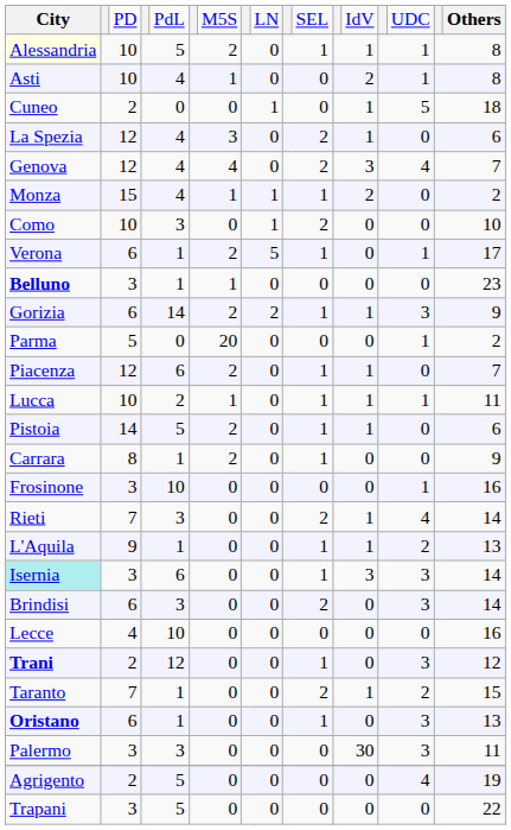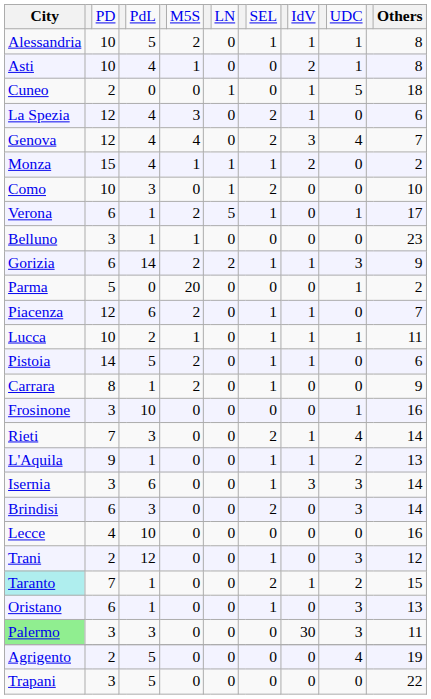Alessandria | column 1: lightyellow background -> no background
Belluno | column 1: bold -> normal
Isernia | column 1: paleturquoise background -> no background
Trani | column 1: bold -> normal
Taranto | column 1: no background -> paleturquoise background
Oristano | column 1: bold -> normal
Palermo | column 1: no background -> lightgreen background
